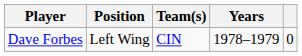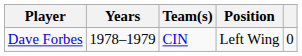columns swapped: Position <-> Years
